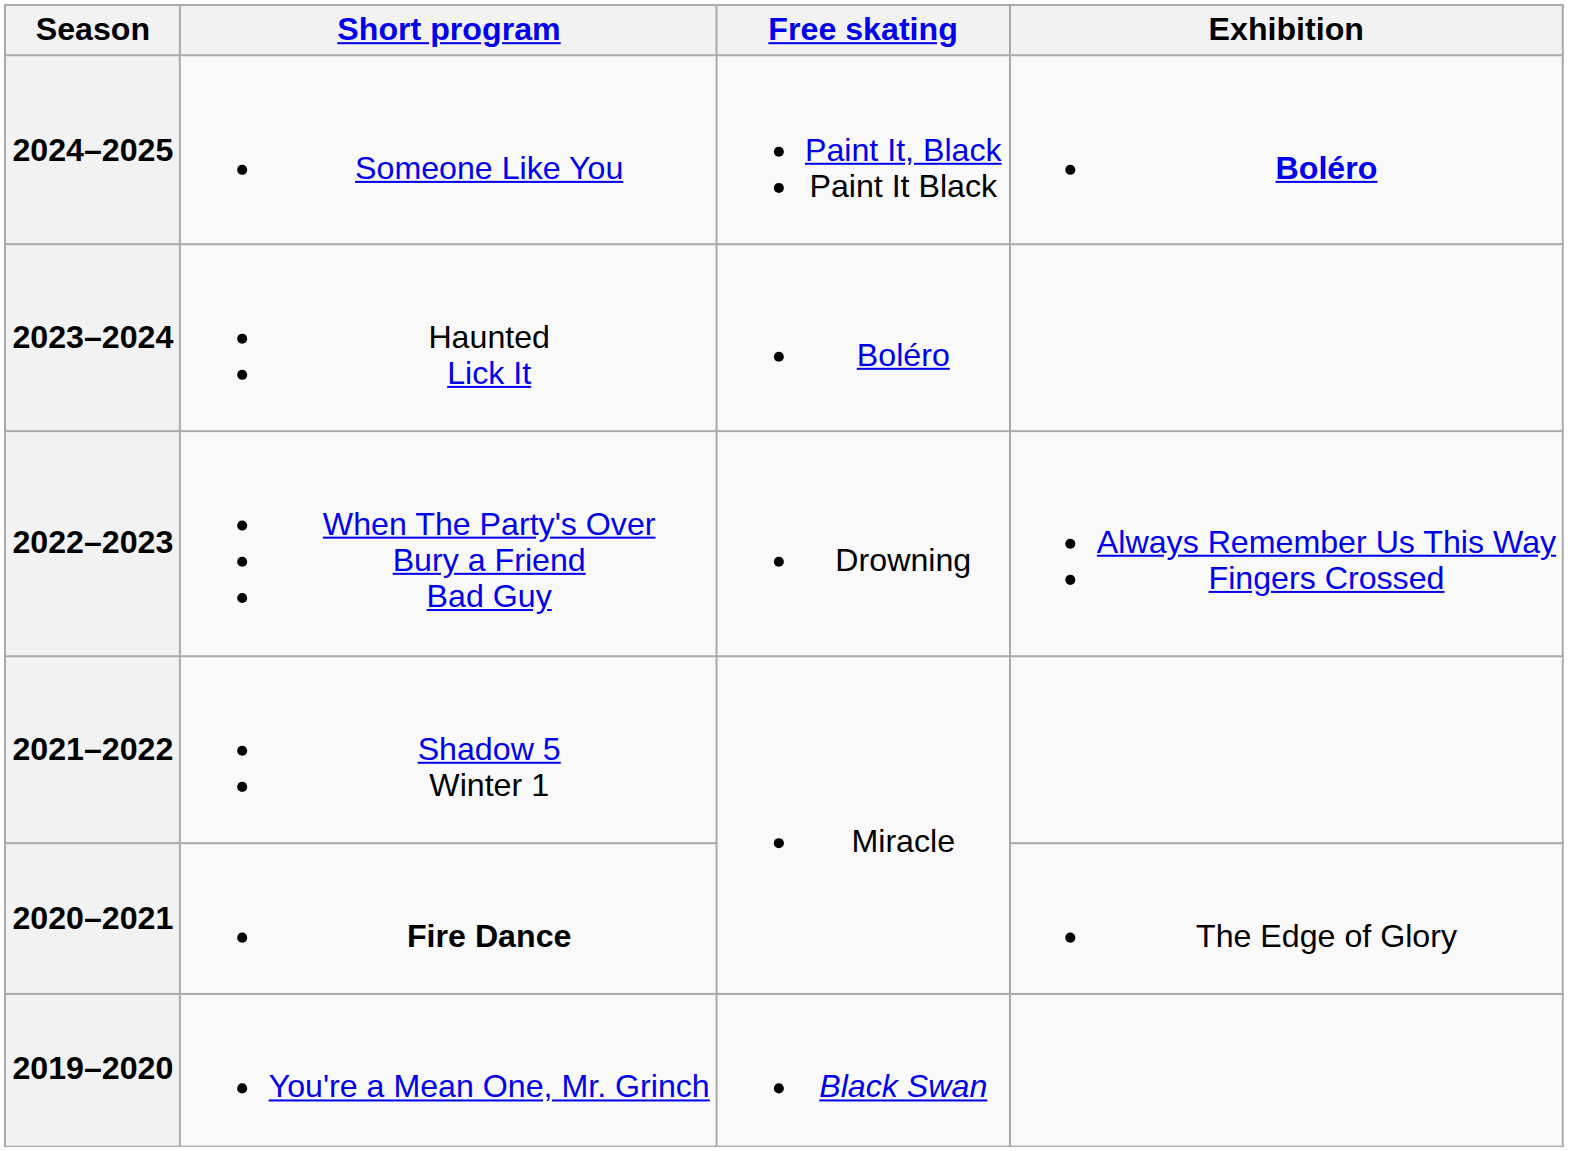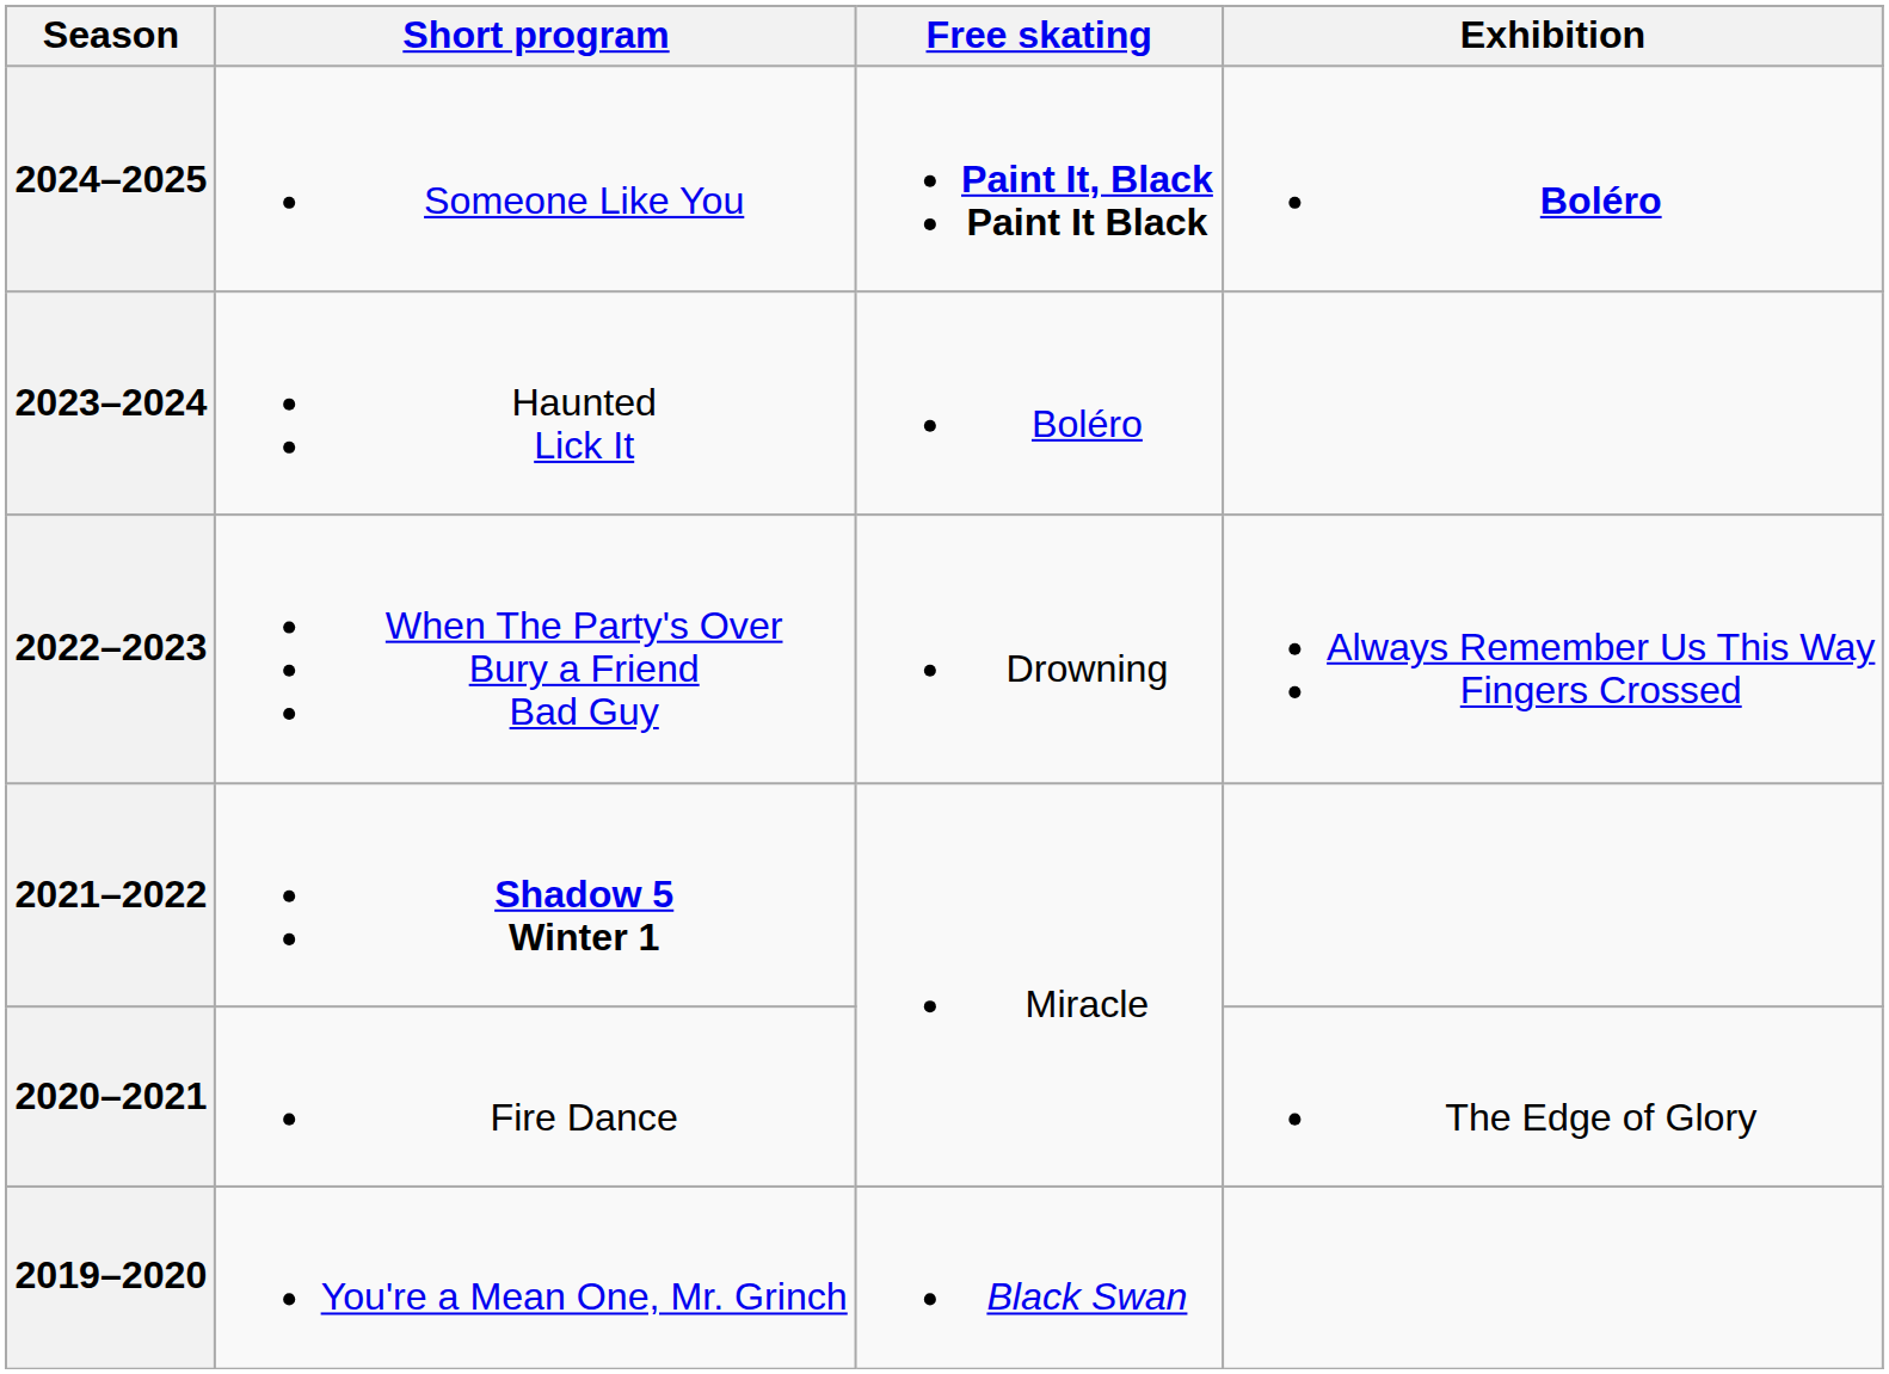2024–2025 | Free skating: normal -> bold
2021–2022 | Short program: normal -> bold
2020–2021 | Short program: bold -> normal
